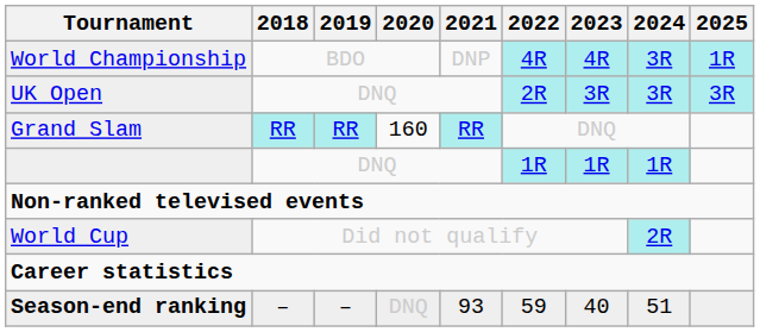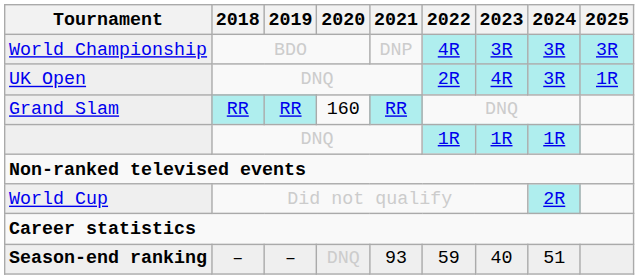World Championship | 2023: 4R -> 3R
World Championship | 2025: 1R -> 3R
UK Open | 2023: 3R -> 4R
UK Open | 2025: 3R -> 1R
